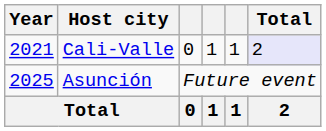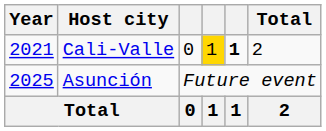Cali-Valle | column 4: no background -> gold background
Cali-Valle | column 5: normal -> bold
Cali-Valle | Total: lavender background -> no background
